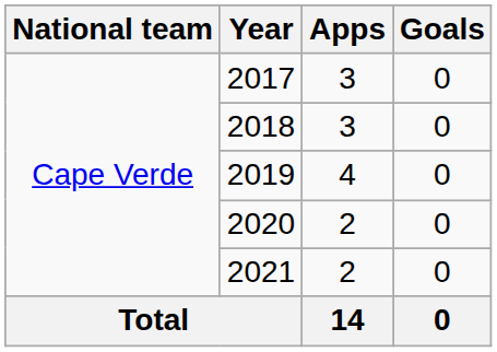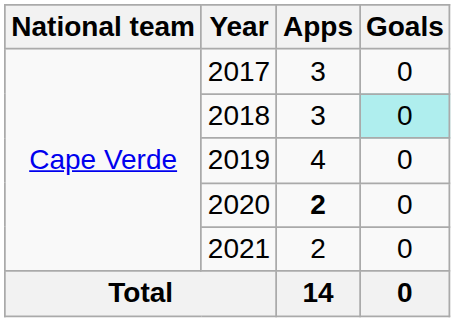2018 | Goals: no background -> paleturquoise background
2020 | Apps: normal -> bold
